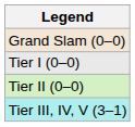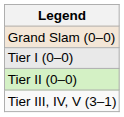row 5 | column 1: paleturquoise background -> no background
